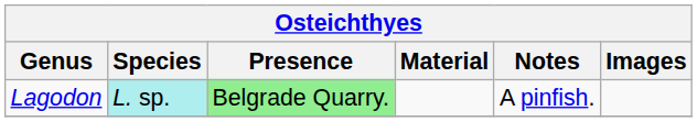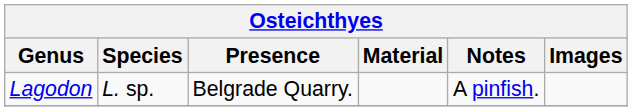Lagodon | Species: paleturquoise background -> no background
Lagodon | Presence: lightgreen background -> no background
